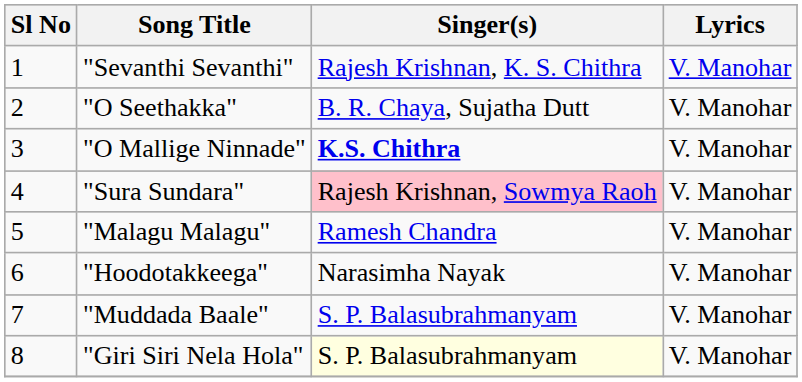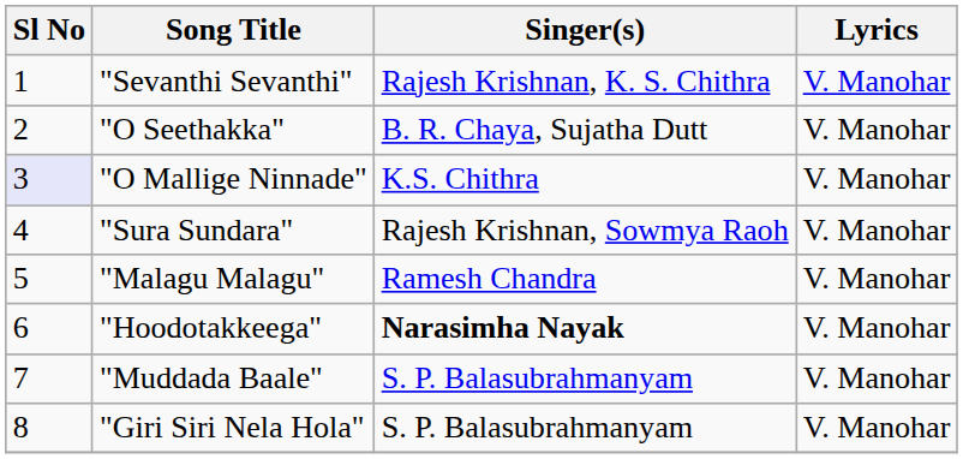"O Mallige Ninnade" | Sl No: no background -> lavender background
"O Mallige Ninnade" | Singer(s): bold -> normal
"Sura Sundara" | Singer(s): pink background -> no background
"Hoodotakkeega" | Singer(s): normal -> bold
"Giri Siri Nela Hola" | Singer(s): lightyellow background -> no background
